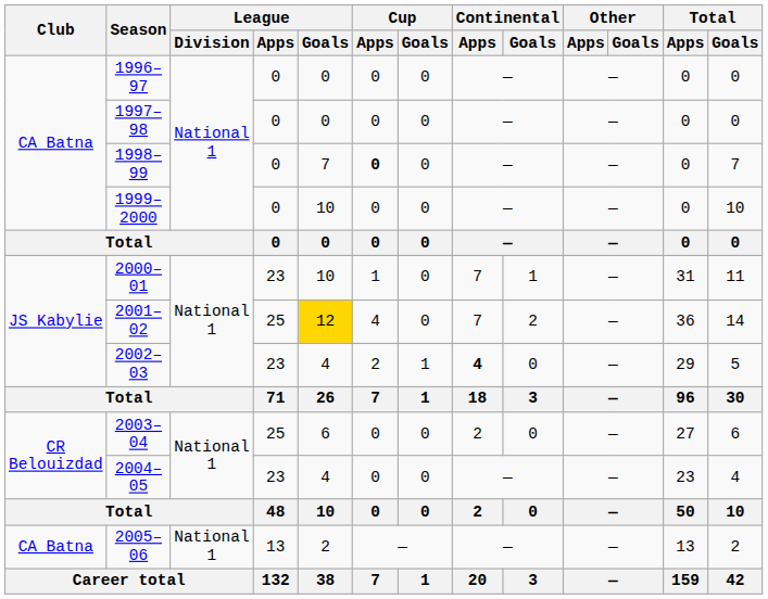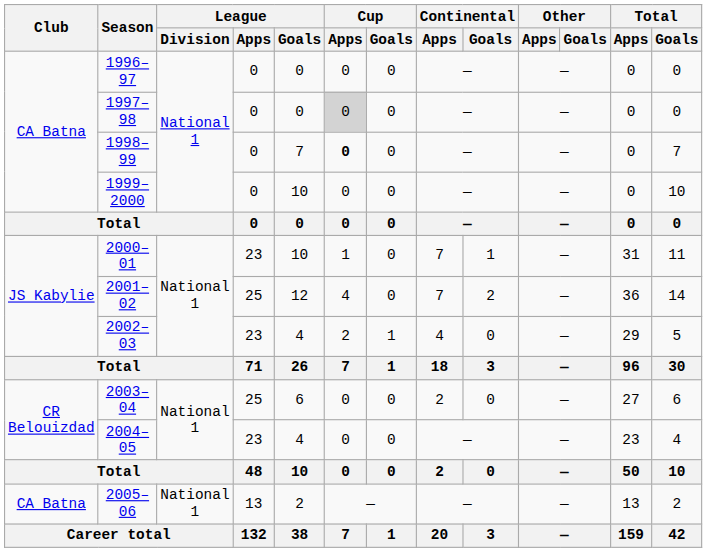1997–98 | Cup / Apps: no background -> lightgrey background
2001–02 | League / Goals: gold background -> no background
2002–03 | Continental / Apps: bold -> normal
